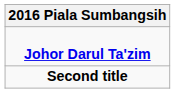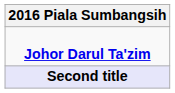row 3 | column 1: no background -> lavender background
